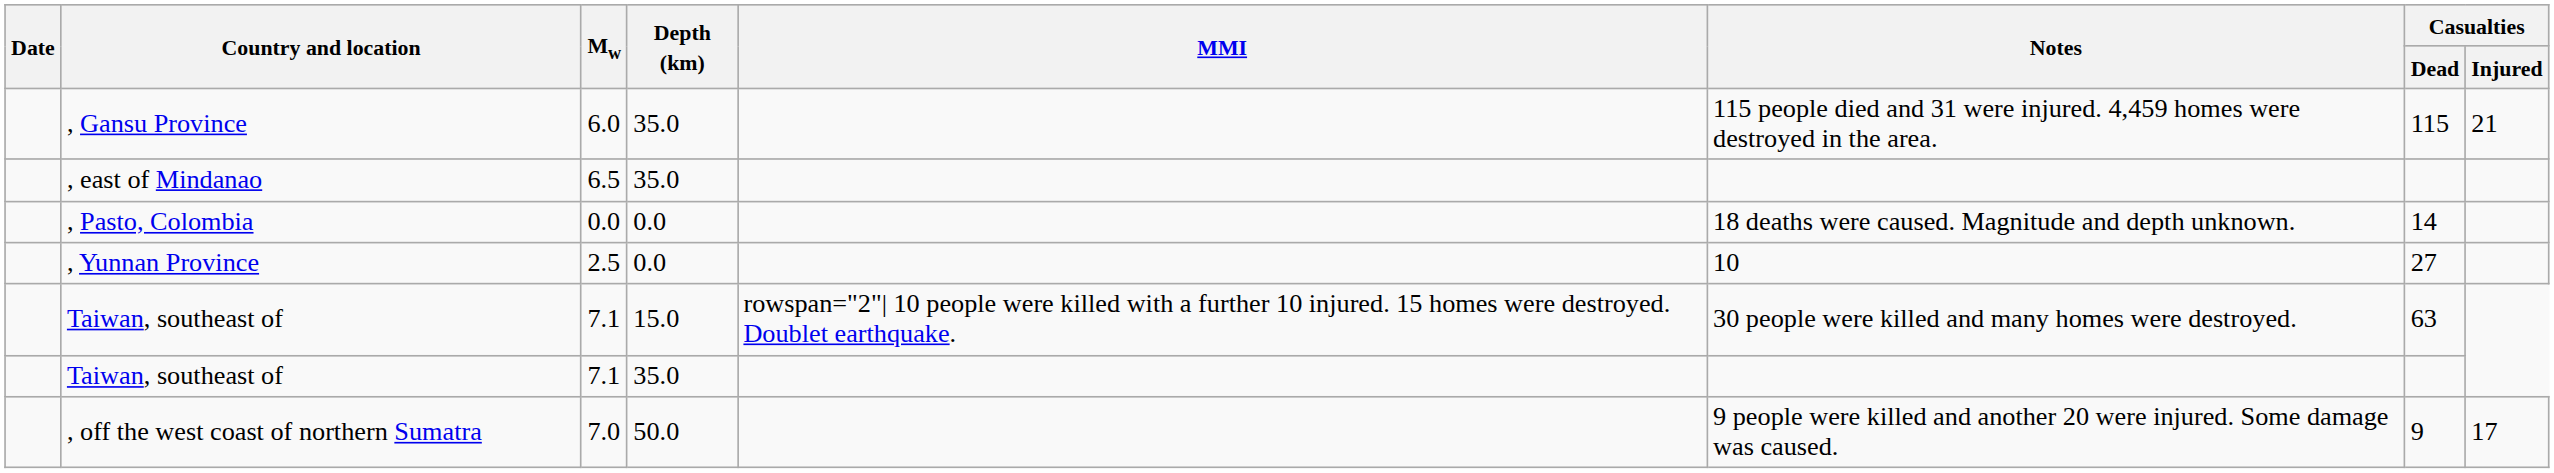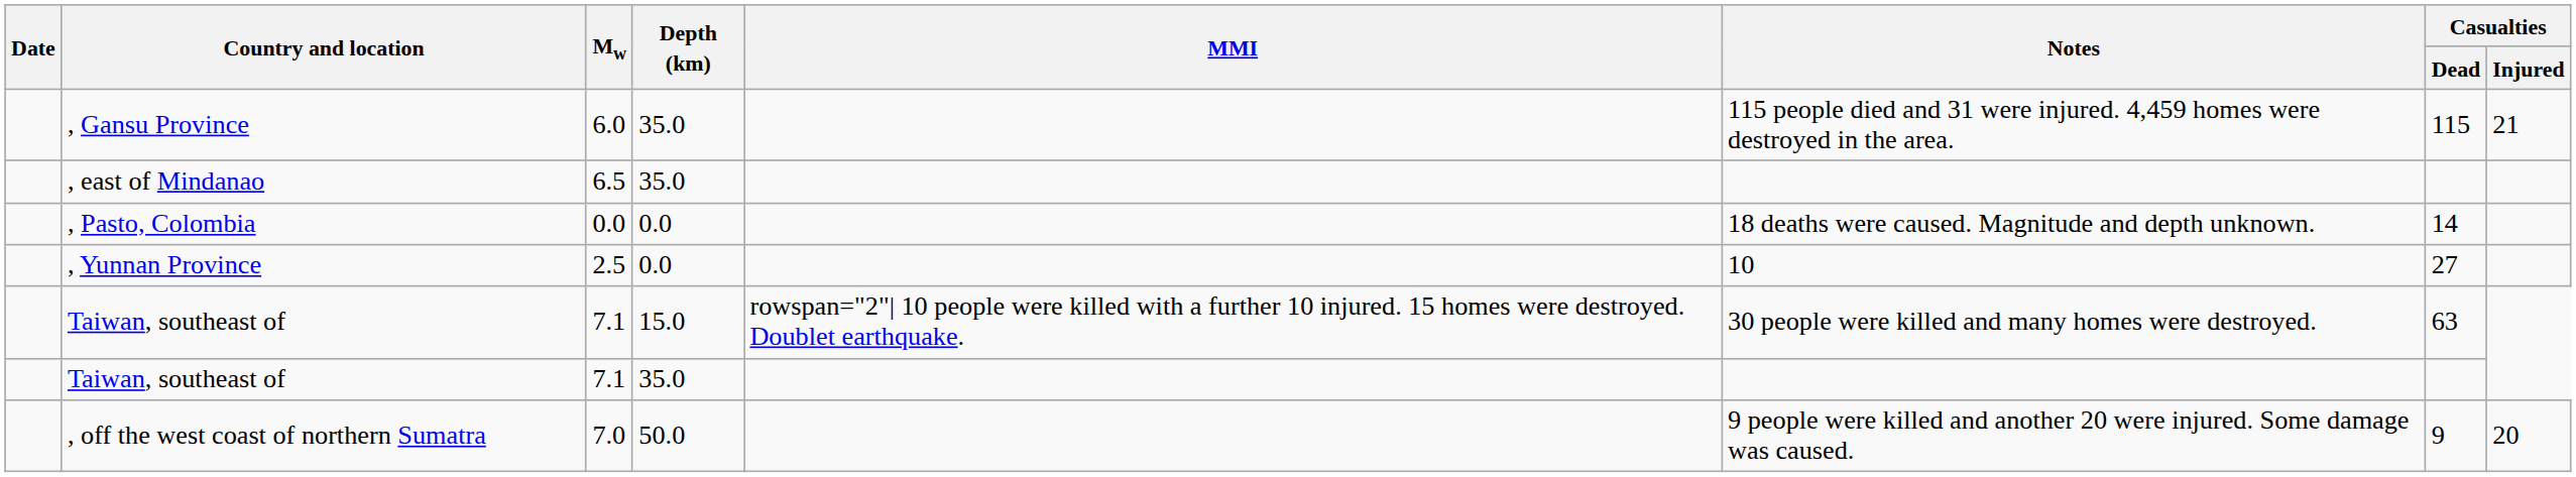, off the west coast of northern Sumatra | Casualties / Injured: 17 -> 20
